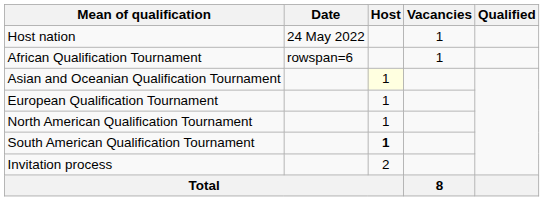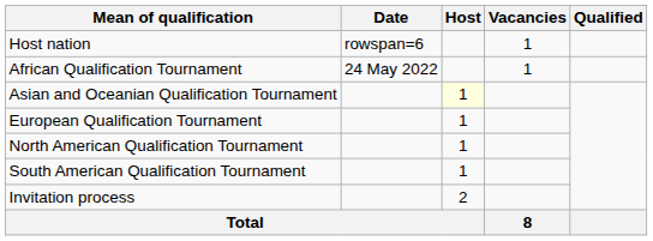Host nation | Date: 24 May 2022 -> rowspan=6
African Qualification Tournament | Date: rowspan=6 -> 24 May 2022
South American Qualification Tournament | Host: bold -> normal
